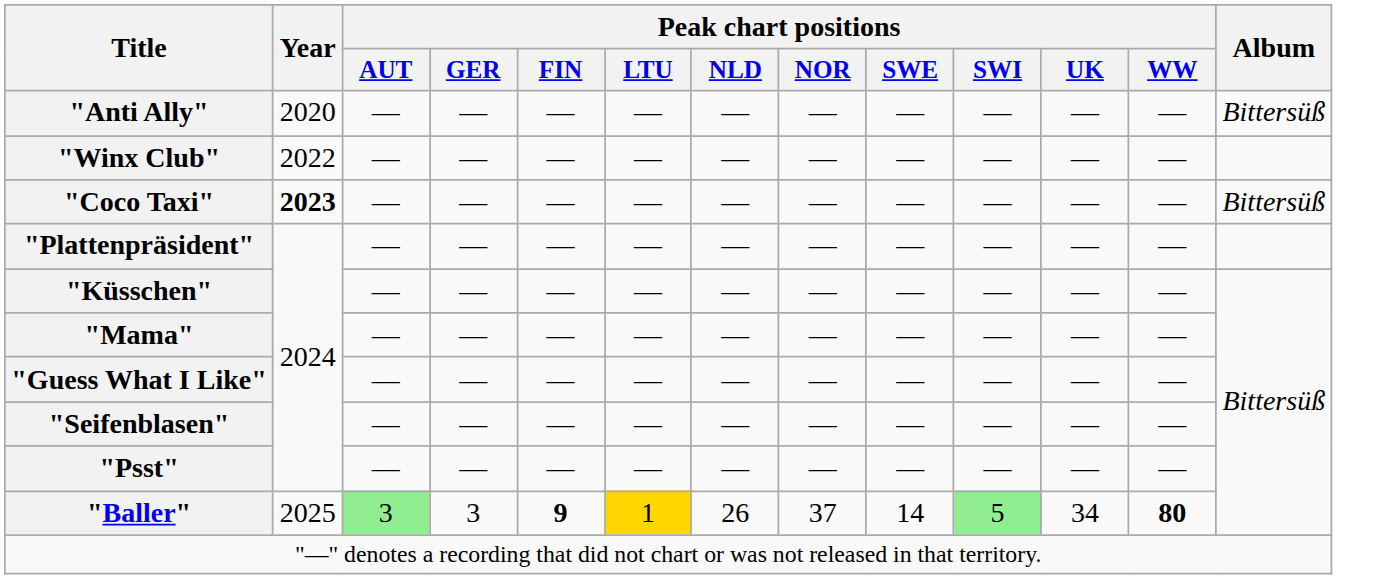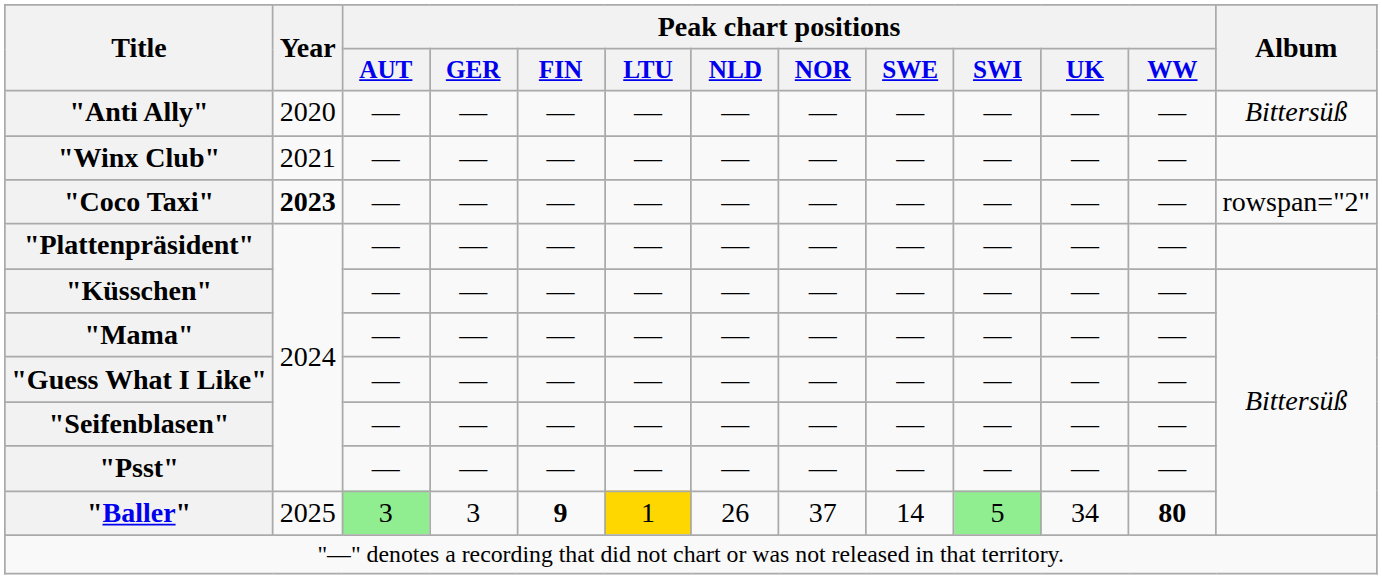"Winx Club" | Year: 2022 -> 2021
"Coco Taxi" | Album: Bittersüß -> rowspan="2"
